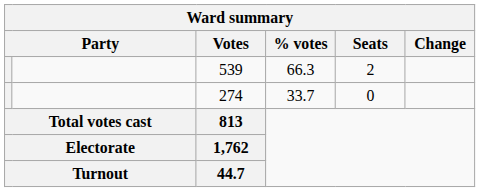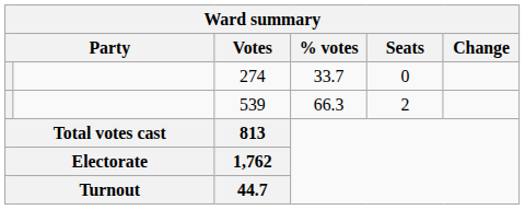rows swapped: 539 <-> 274
